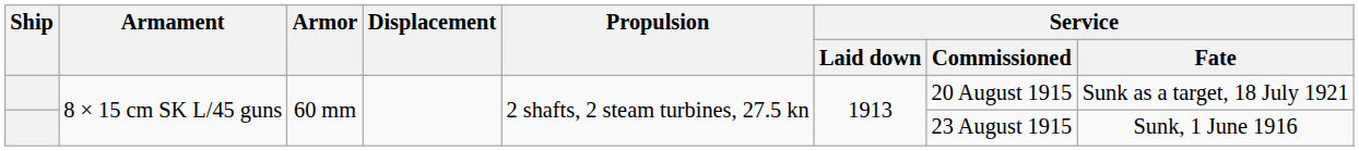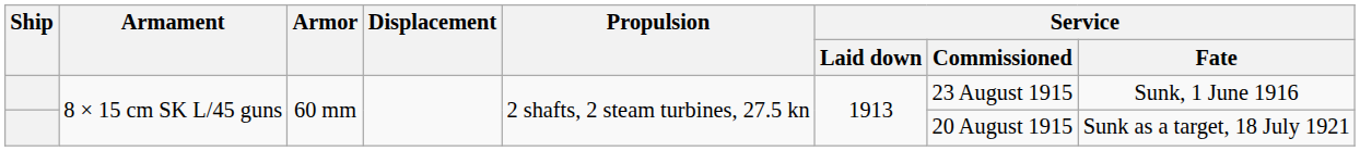row 3 | Service / Commissioned: 20 August 1915 -> 23 August 1915
row 3 | Service / Fate: Sunk as a target, 18 July 1921 -> Sunk, 1 June 1916
row 4 | Service / Commissioned: 23 August 1915 -> 20 August 1915
row 4 | Service / Fate: Sunk, 1 June 1916 -> Sunk as a target, 18 July 1921
